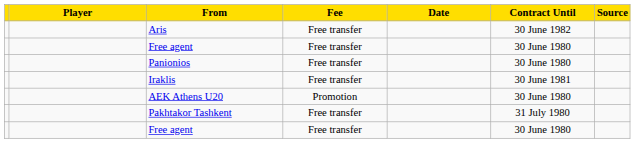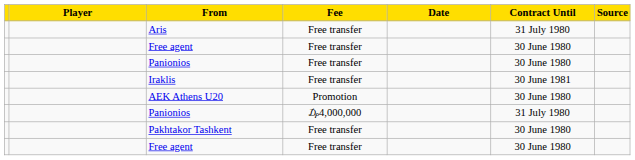Aris | Contract Until: 30 June 1982 -> 31 July 1980
+ row: Panionios | ₯4,000,000 | 31 July 1980
Pakhtakor Tashkent | Contract Until: 31 July 1980 -> 30 June 1980
